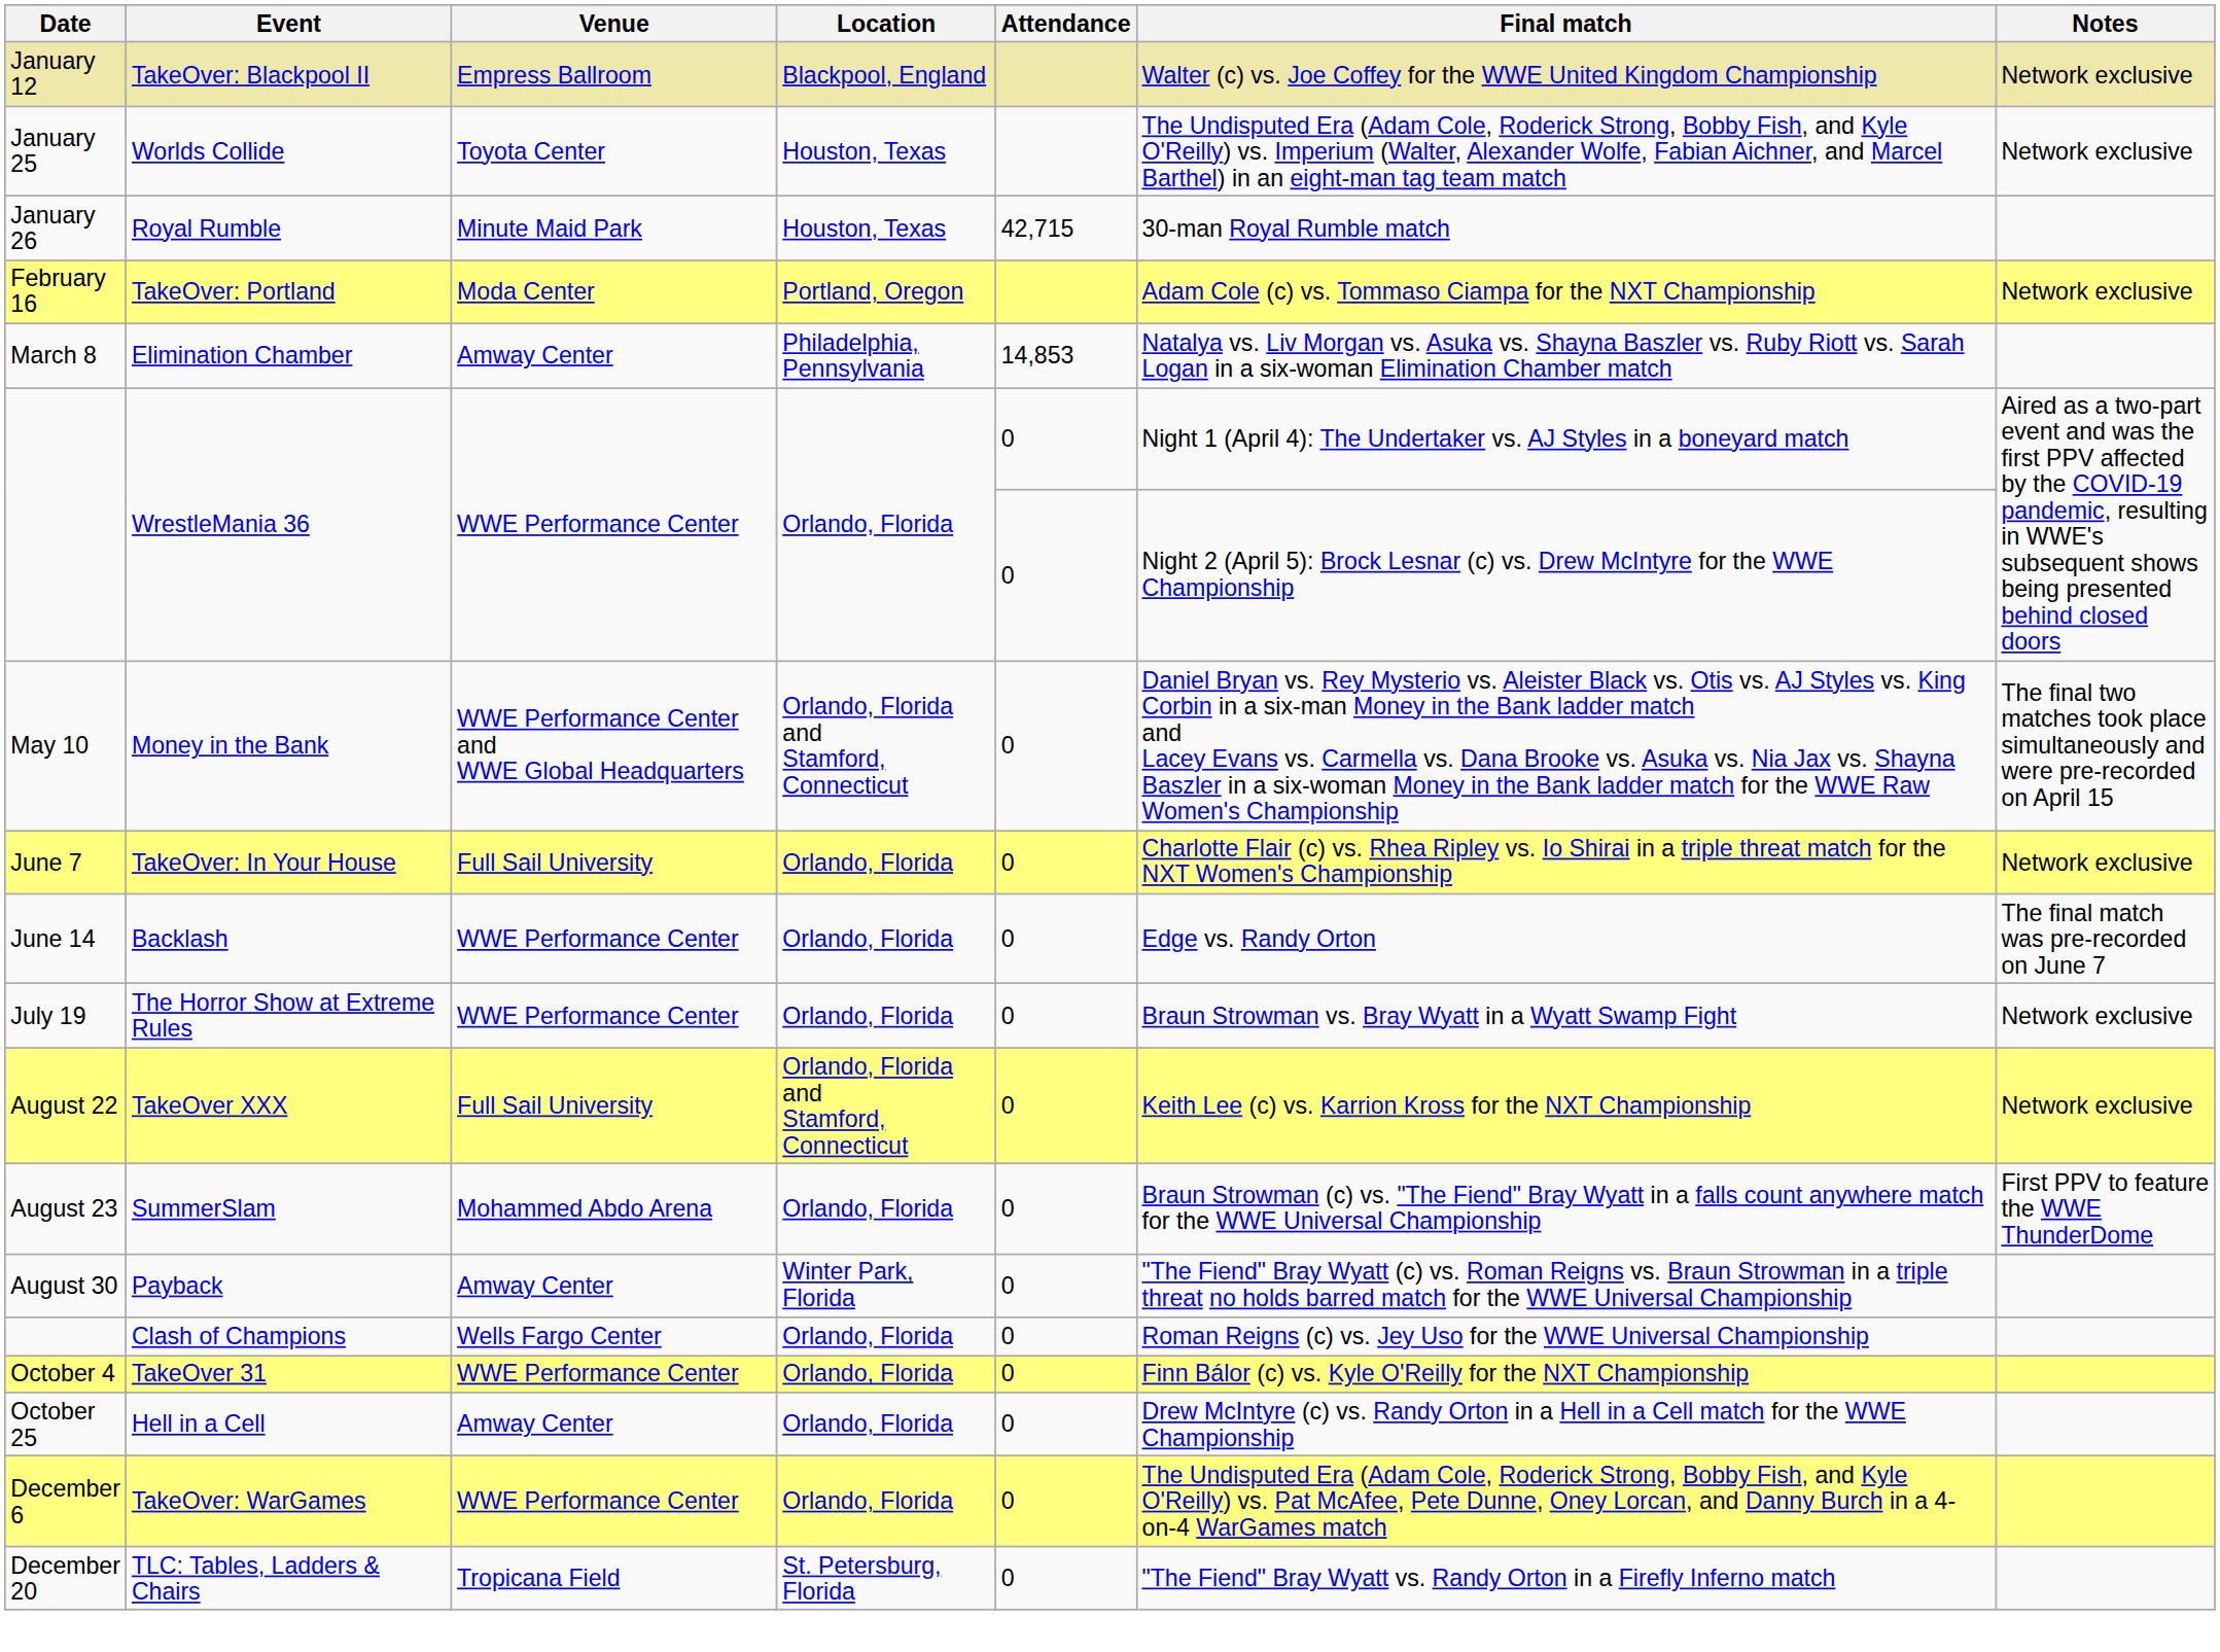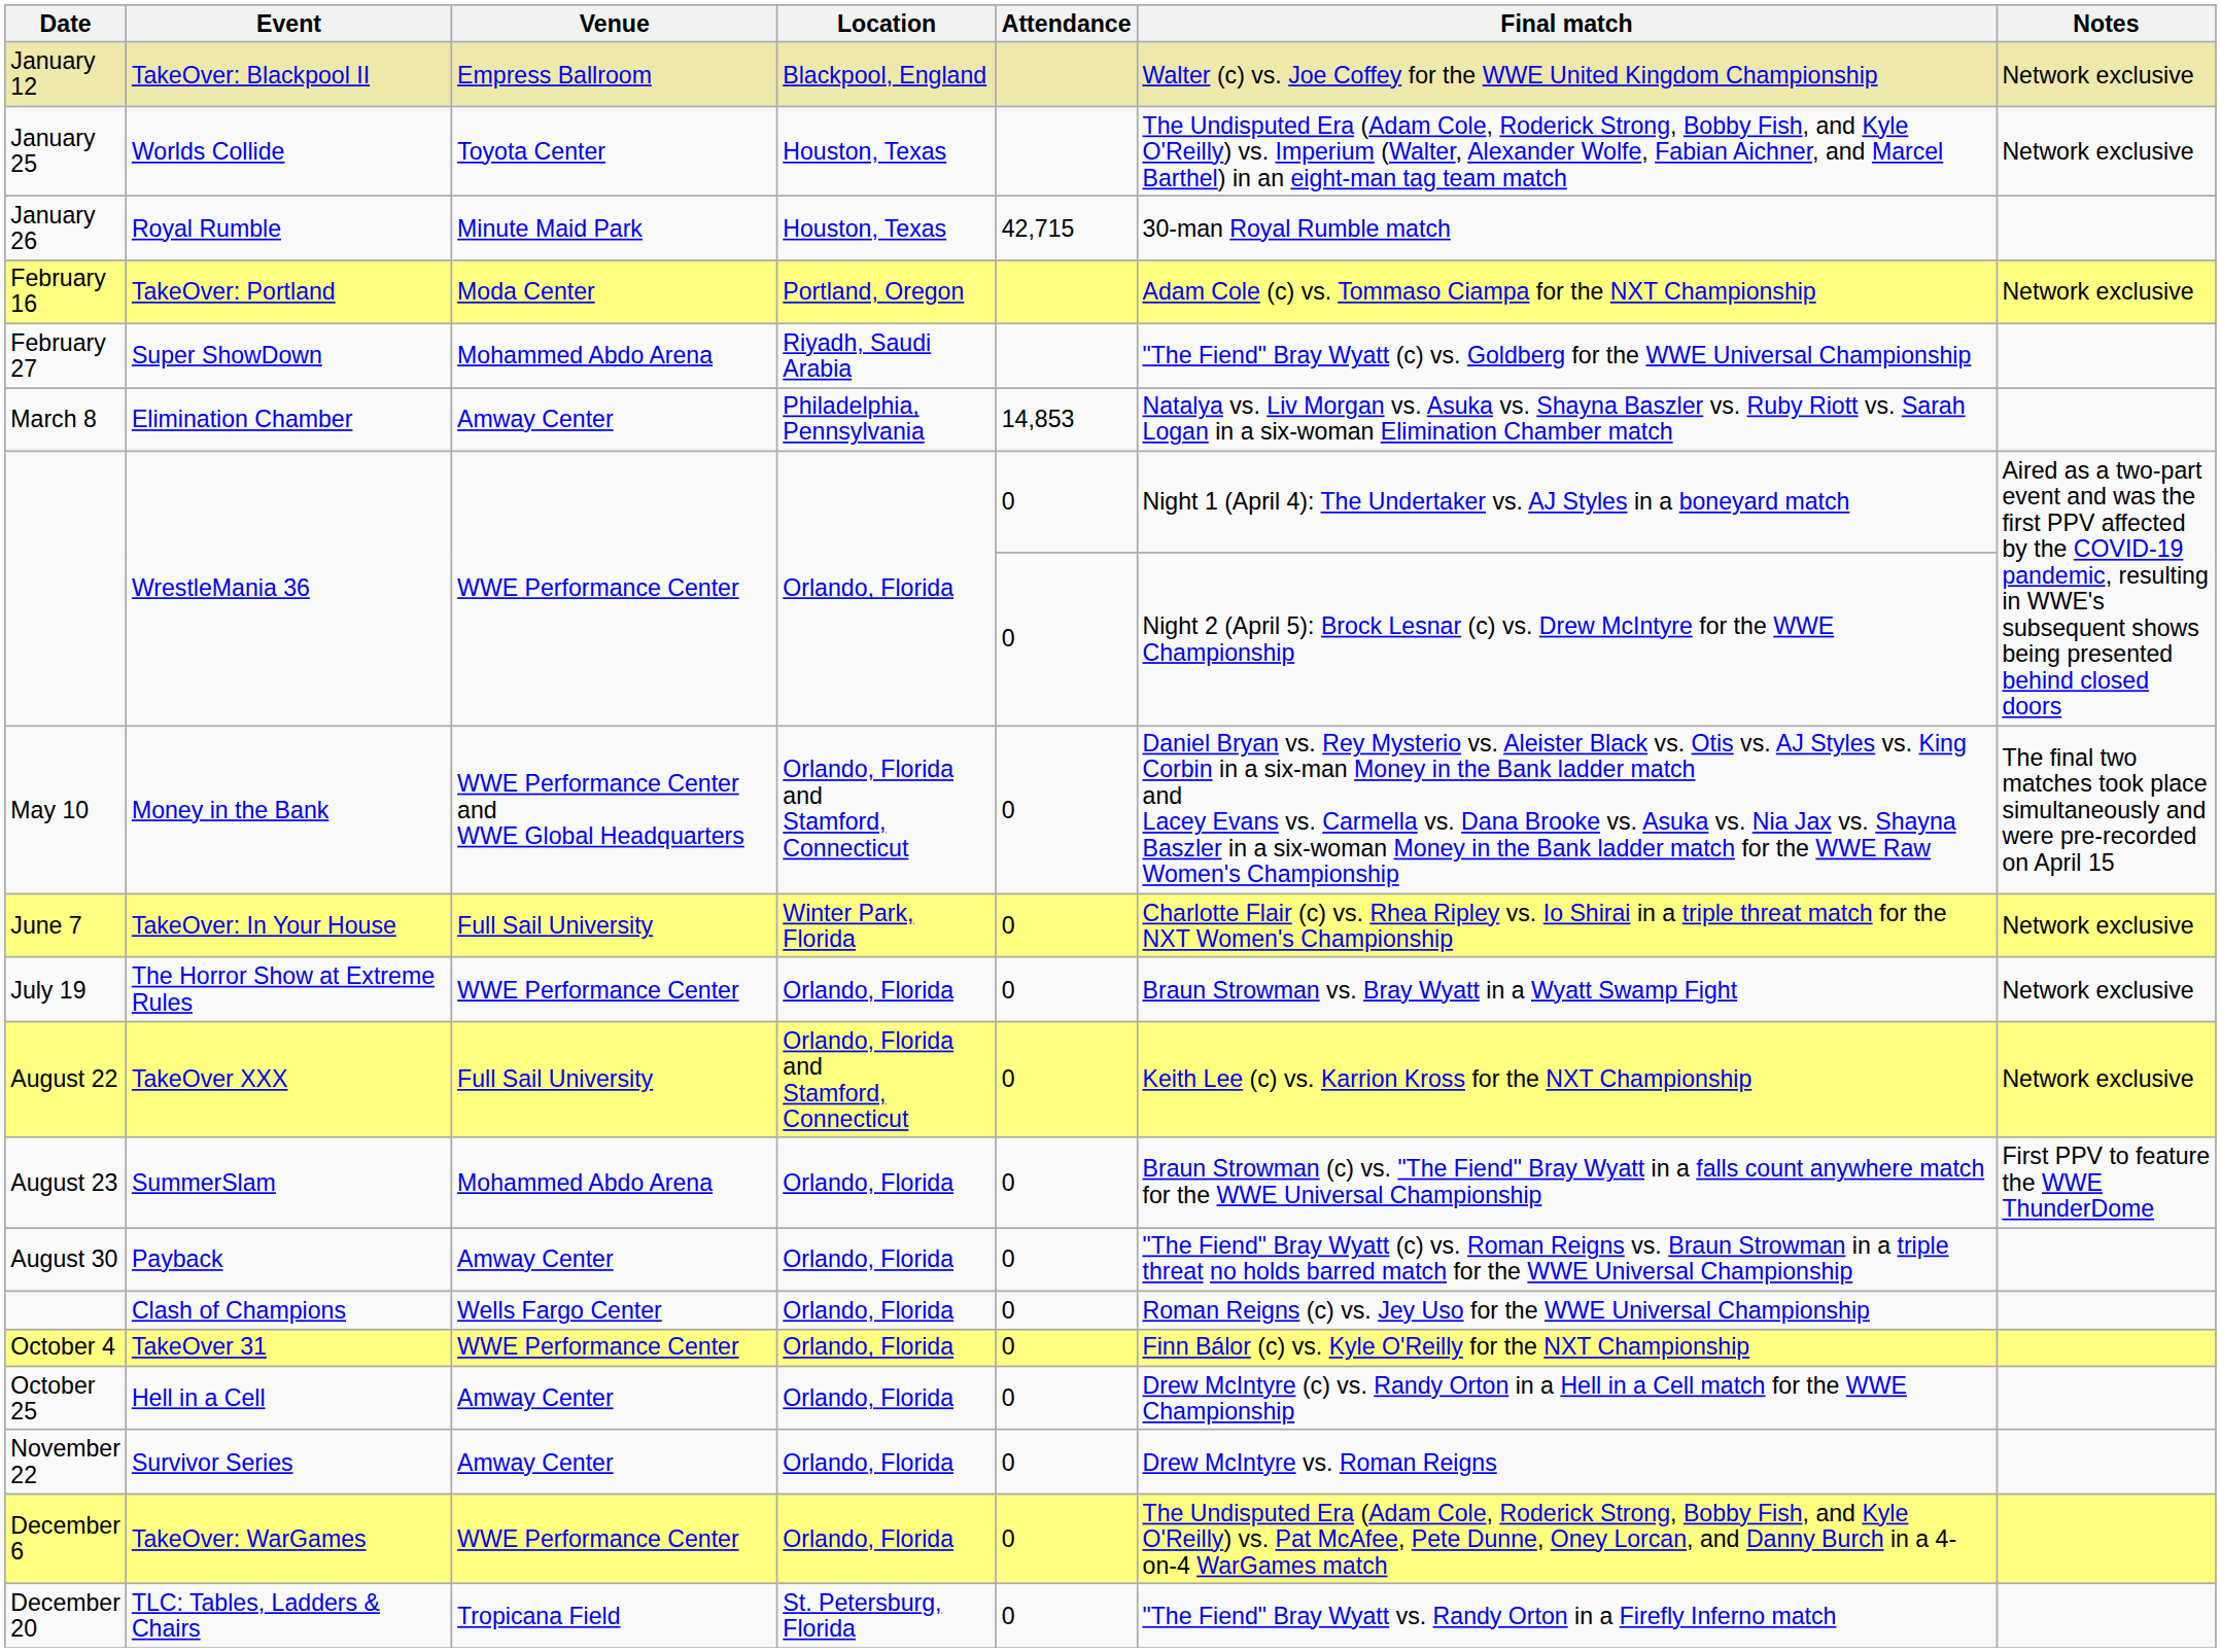+ row: February 27 | Super ShowDown | Mohammed Abdo Arena | Riyadh, Saudi Arabia | "The Fiend" Bray Wyatt (c) vs. Goldberg for the WWE Universal Championship
TakeOver: In Your House | Location: Orlando, Florida -> Winter Park, Florida
- row: June 14 | Backlash | WWE Performance Center | Orlando, Florida | 0 | Edge vs. Randy Orton | The final match was pre-recorded on June 7
Payback | Location: Winter Park, Florida -> Orlando, Florida
+ row: November 22 | Survivor Series | Amway Center | Orlando, Florida | 0 | Drew McIntyre vs. Roman Reigns
